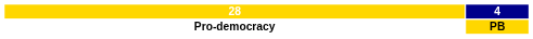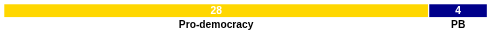Pro-democracy | 4: gold background -> no background
